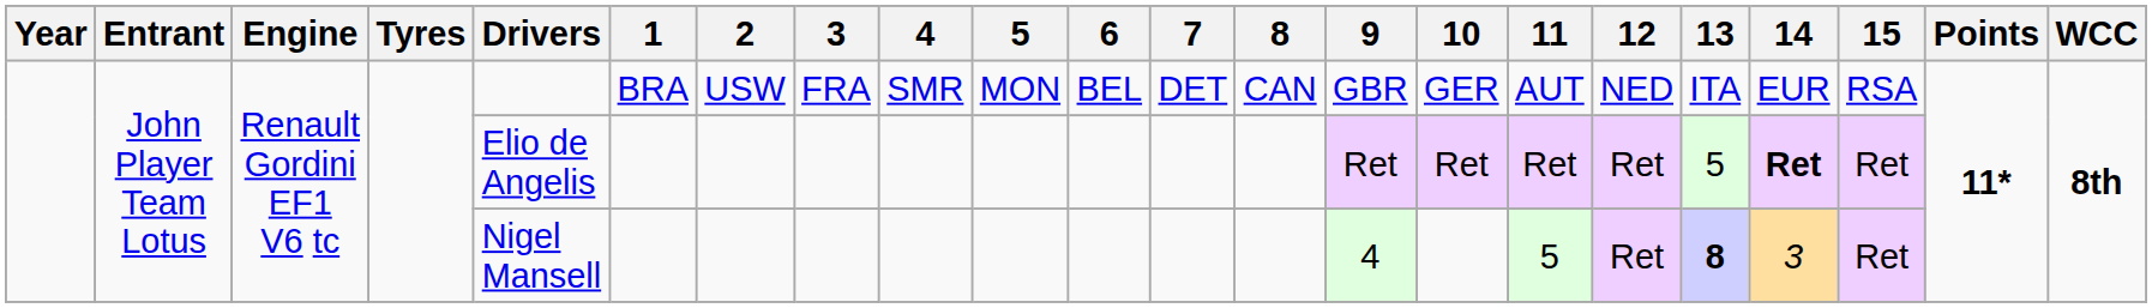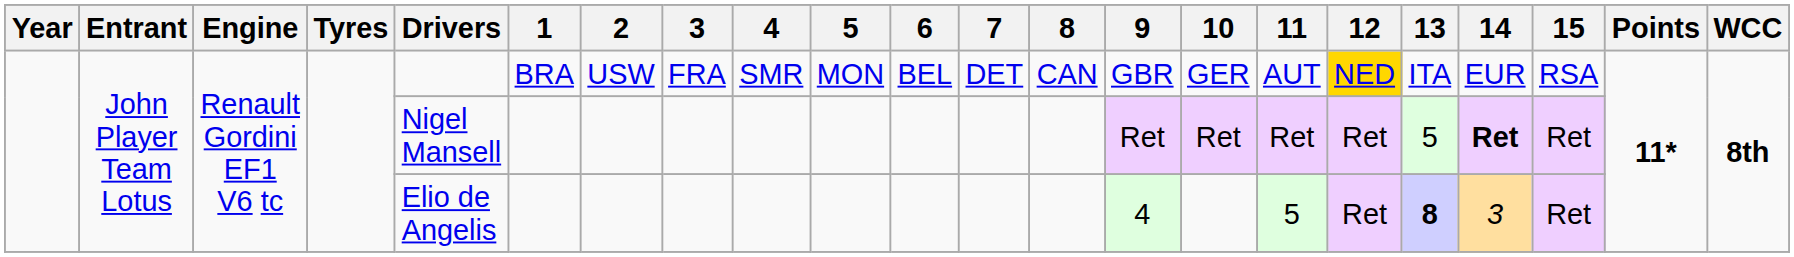row 2 | 12: no background -> gold background
row 3 | Drivers: Elio de Angelis -> Nigel Mansell
row 4 | Drivers: Nigel Mansell -> Elio de Angelis
